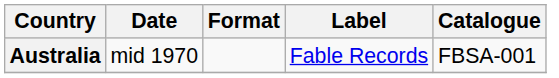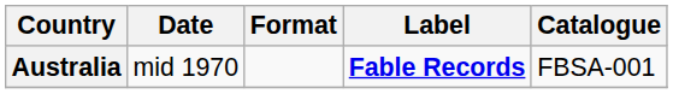Australia | Label: normal -> bold
